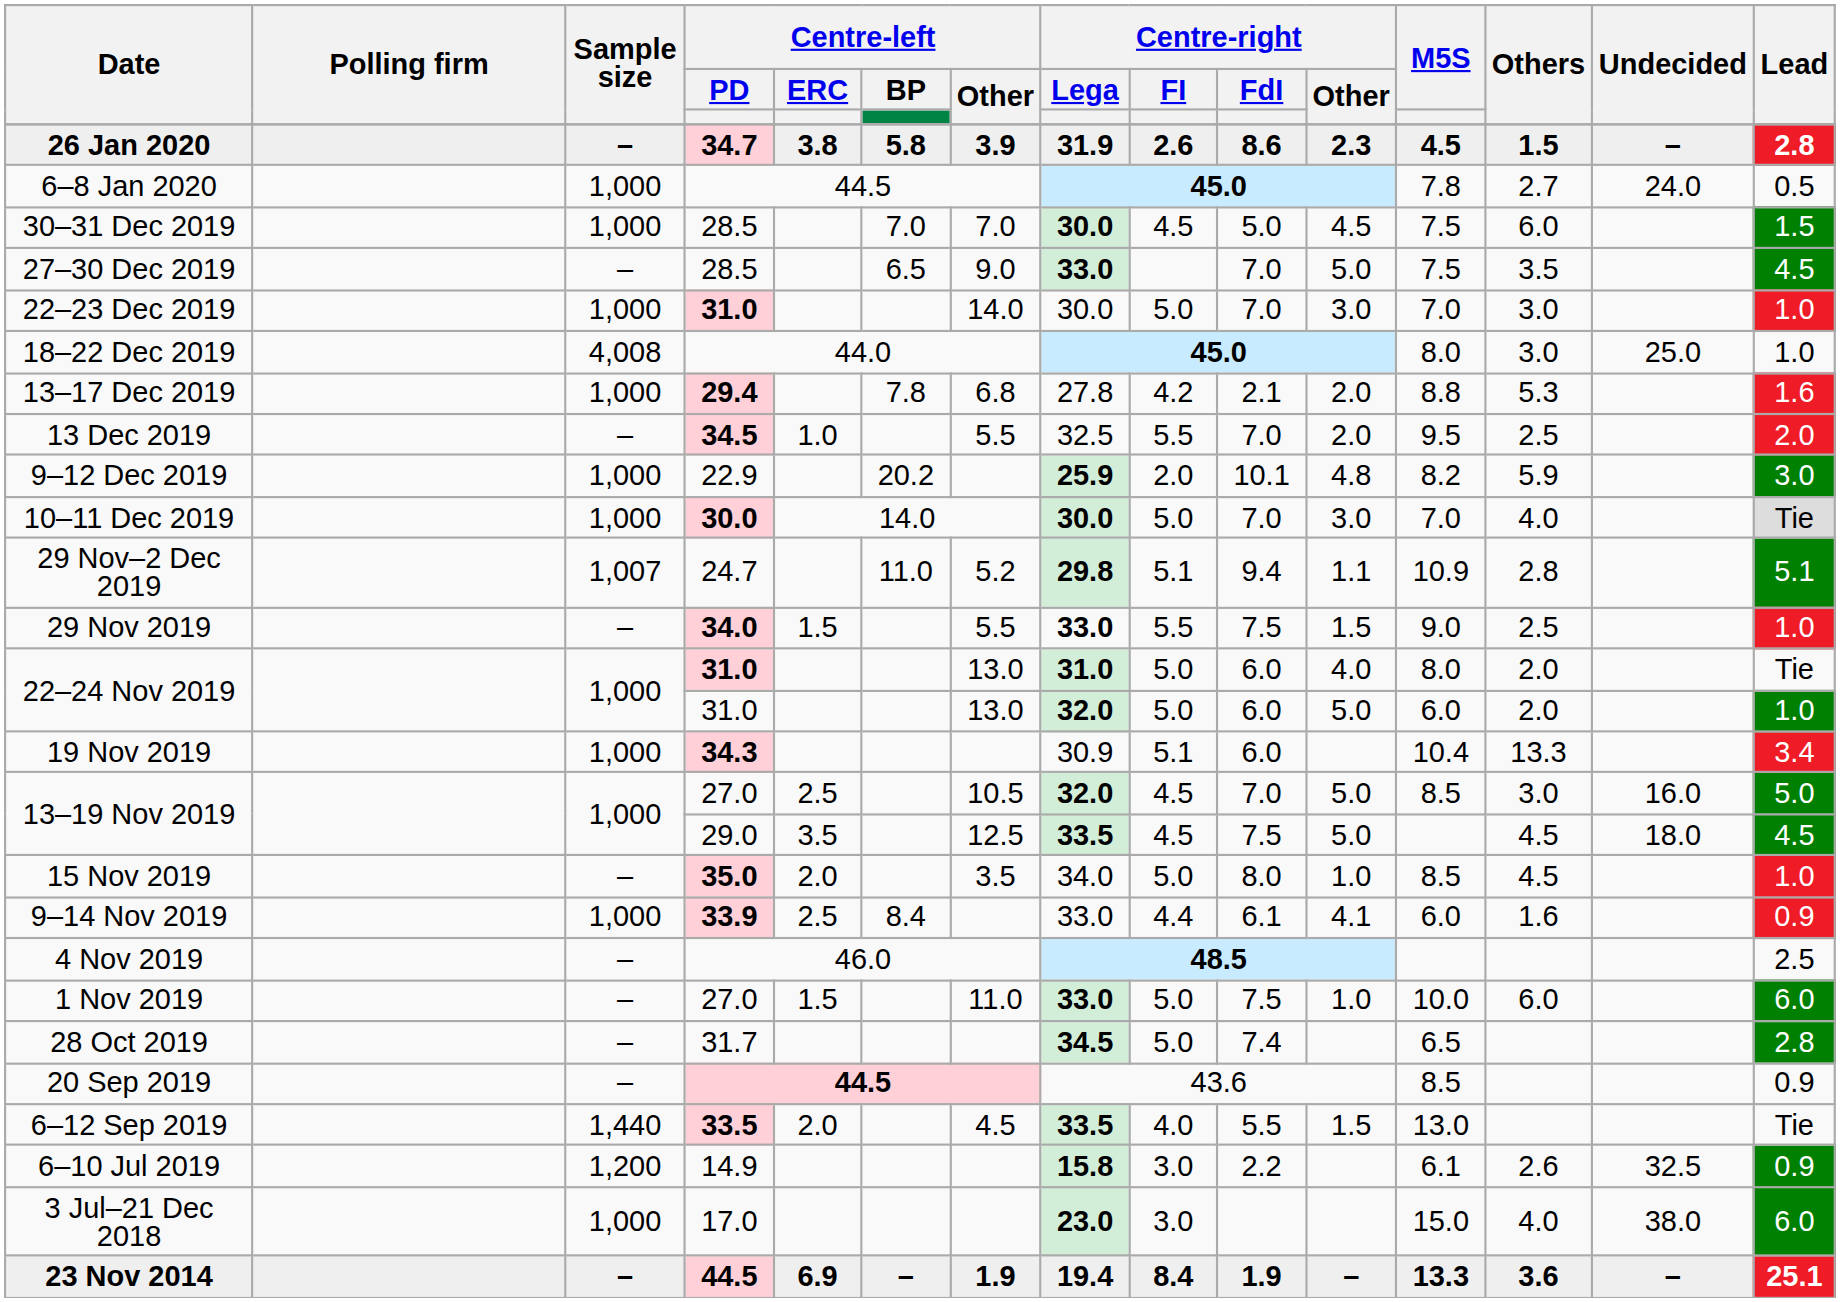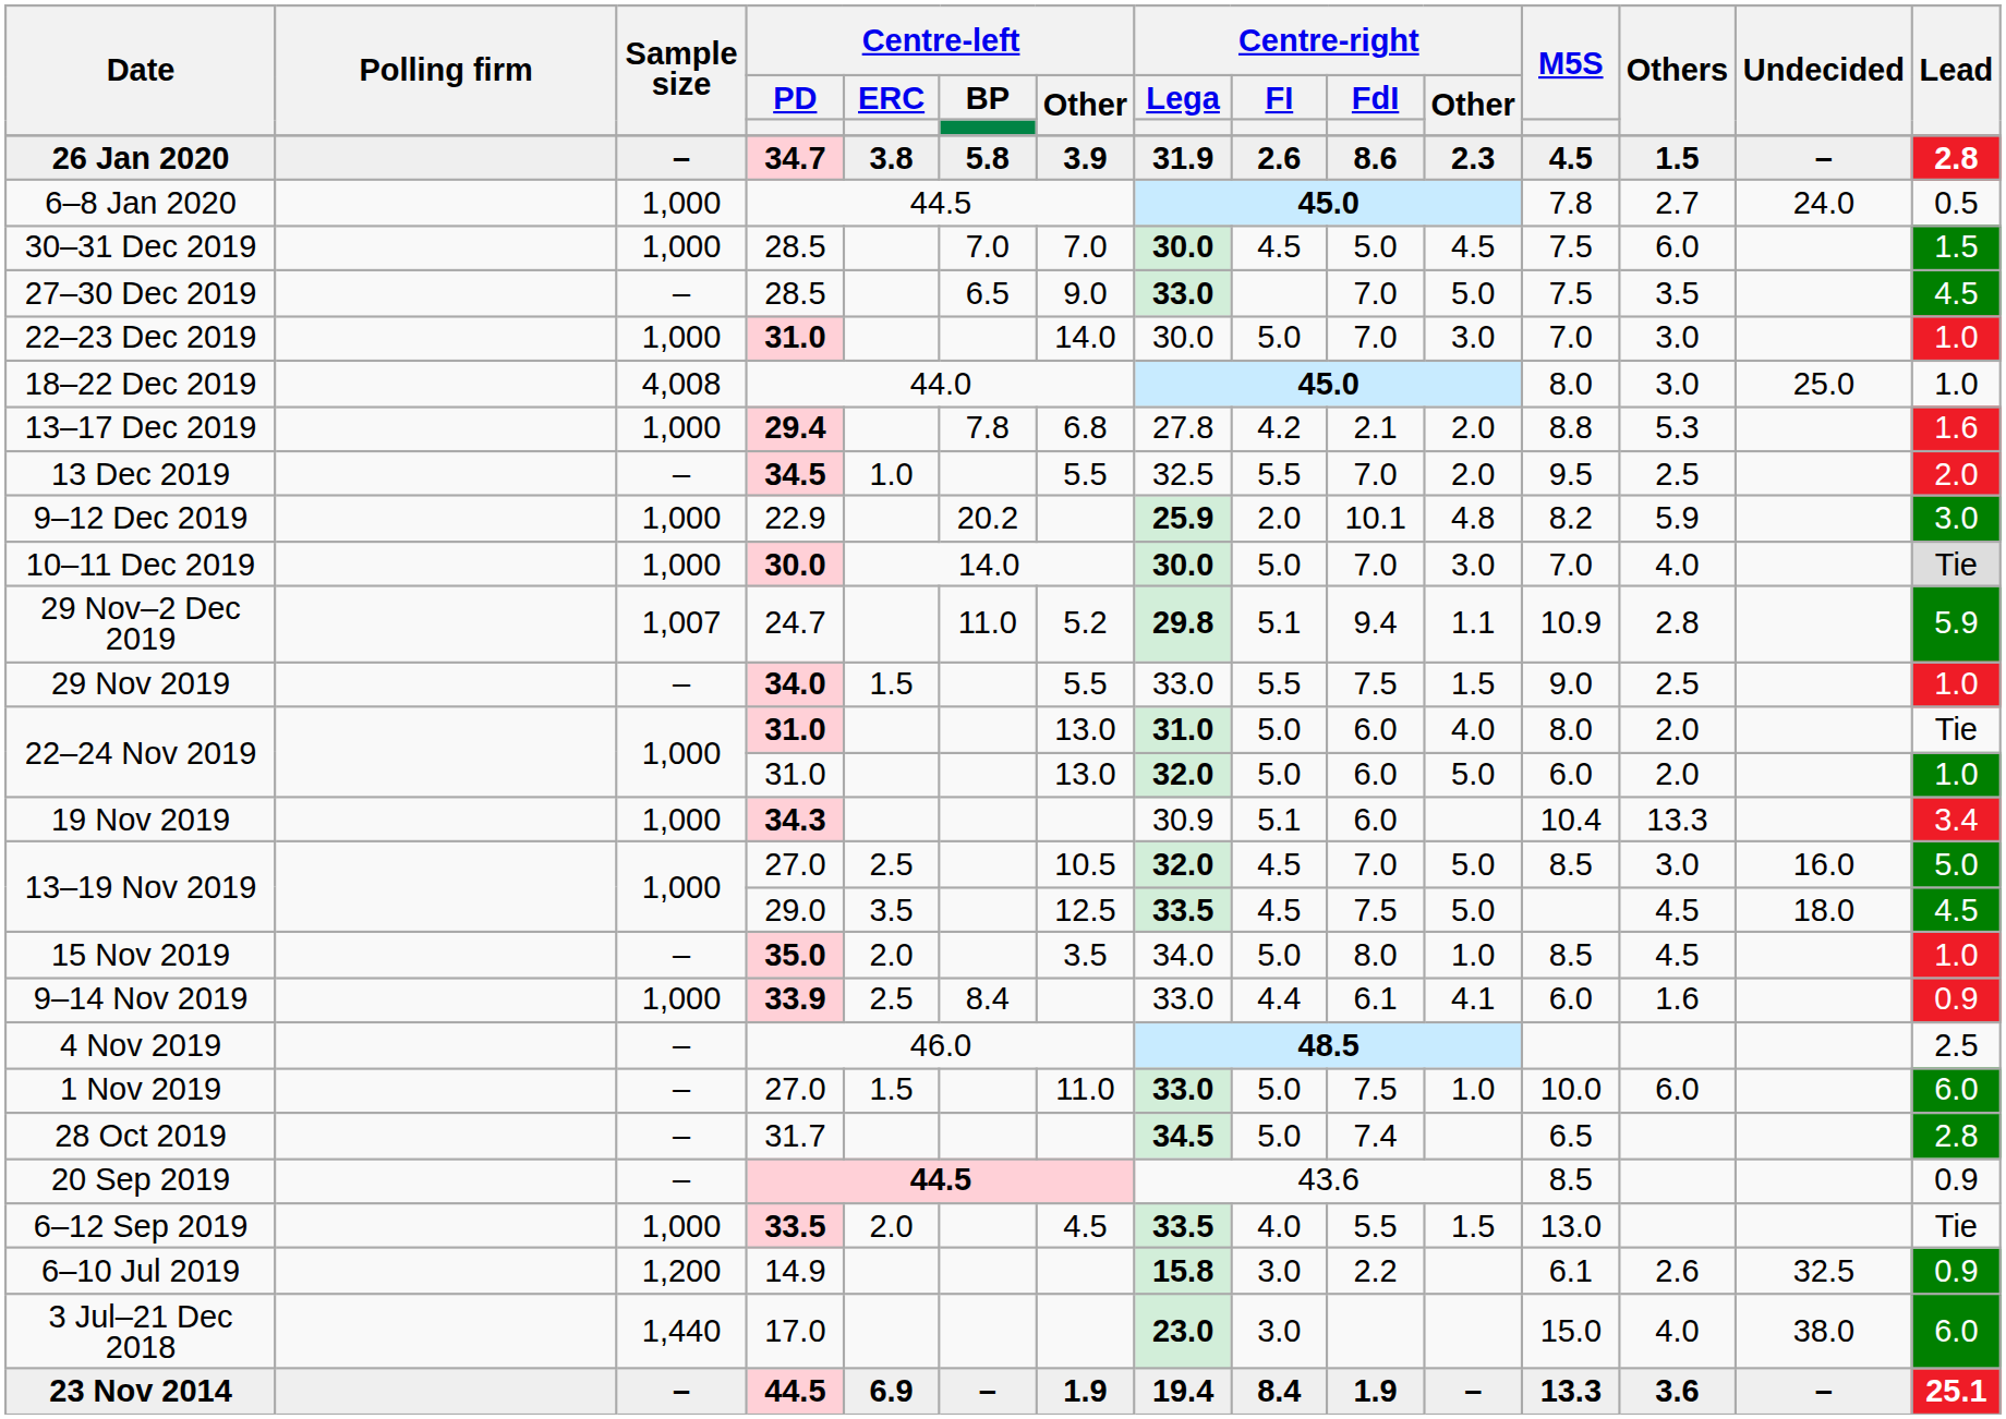29 Nov–2 Dec 2019 | Lead: 5.1 -> 5.9
29 Nov 2019 | Centre-right / Lega: bold -> normal
6–12 Sep 2019 | Sample size: 1,440 -> 1,000
3 Jul–21 Dec 2018 | Sample size: 1,000 -> 1,440
